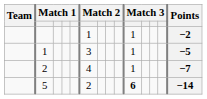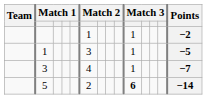row 5 | column 2: 2 -> 3
